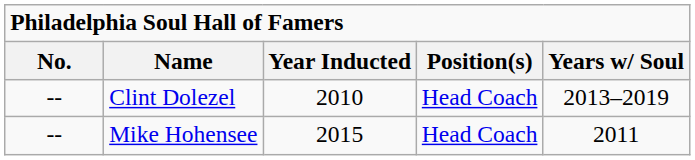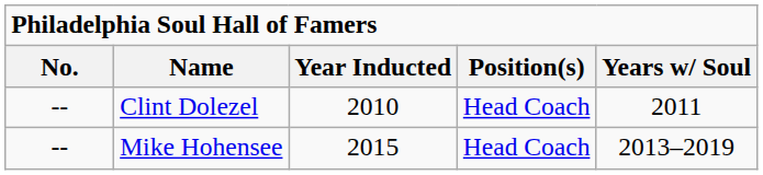Clint Dolezel | Years w/ Soul: 2013–2019 -> 2011
Mike Hohensee | Years w/ Soul: 2011 -> 2013–2019
